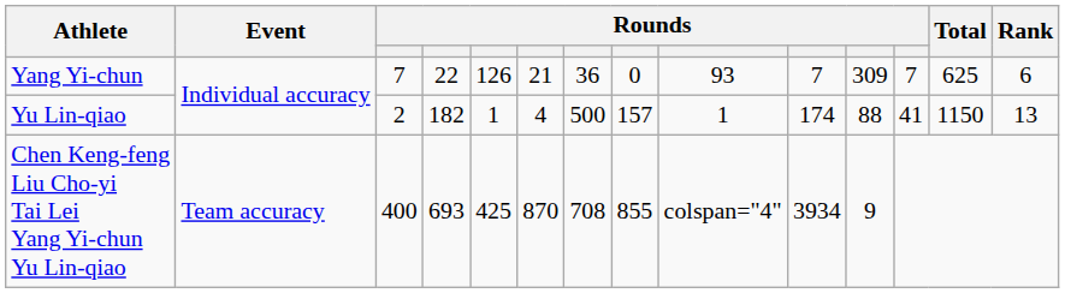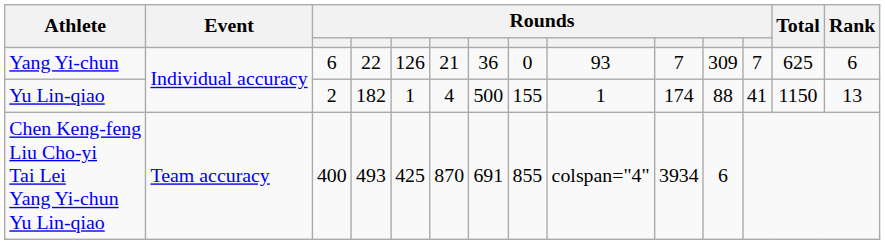Yang Yi-chun | column 3: 7 -> 6
Yu Lin-qiao | column 8: 157 -> 155
Chen Keng-feng Liu Cho-yi Tai Lei Yang Yi-chun Yu Lin-qiao | column 4: 693 -> 493
Chen Keng-feng Liu Cho-yi Tai Lei Yang Yi-chun Yu Lin-qiao | column 7: 708 -> 691
Chen Keng-feng Liu Cho-yi Tai Lei Yang Yi-chun Yu Lin-qiao | column 11: 9 -> 6
